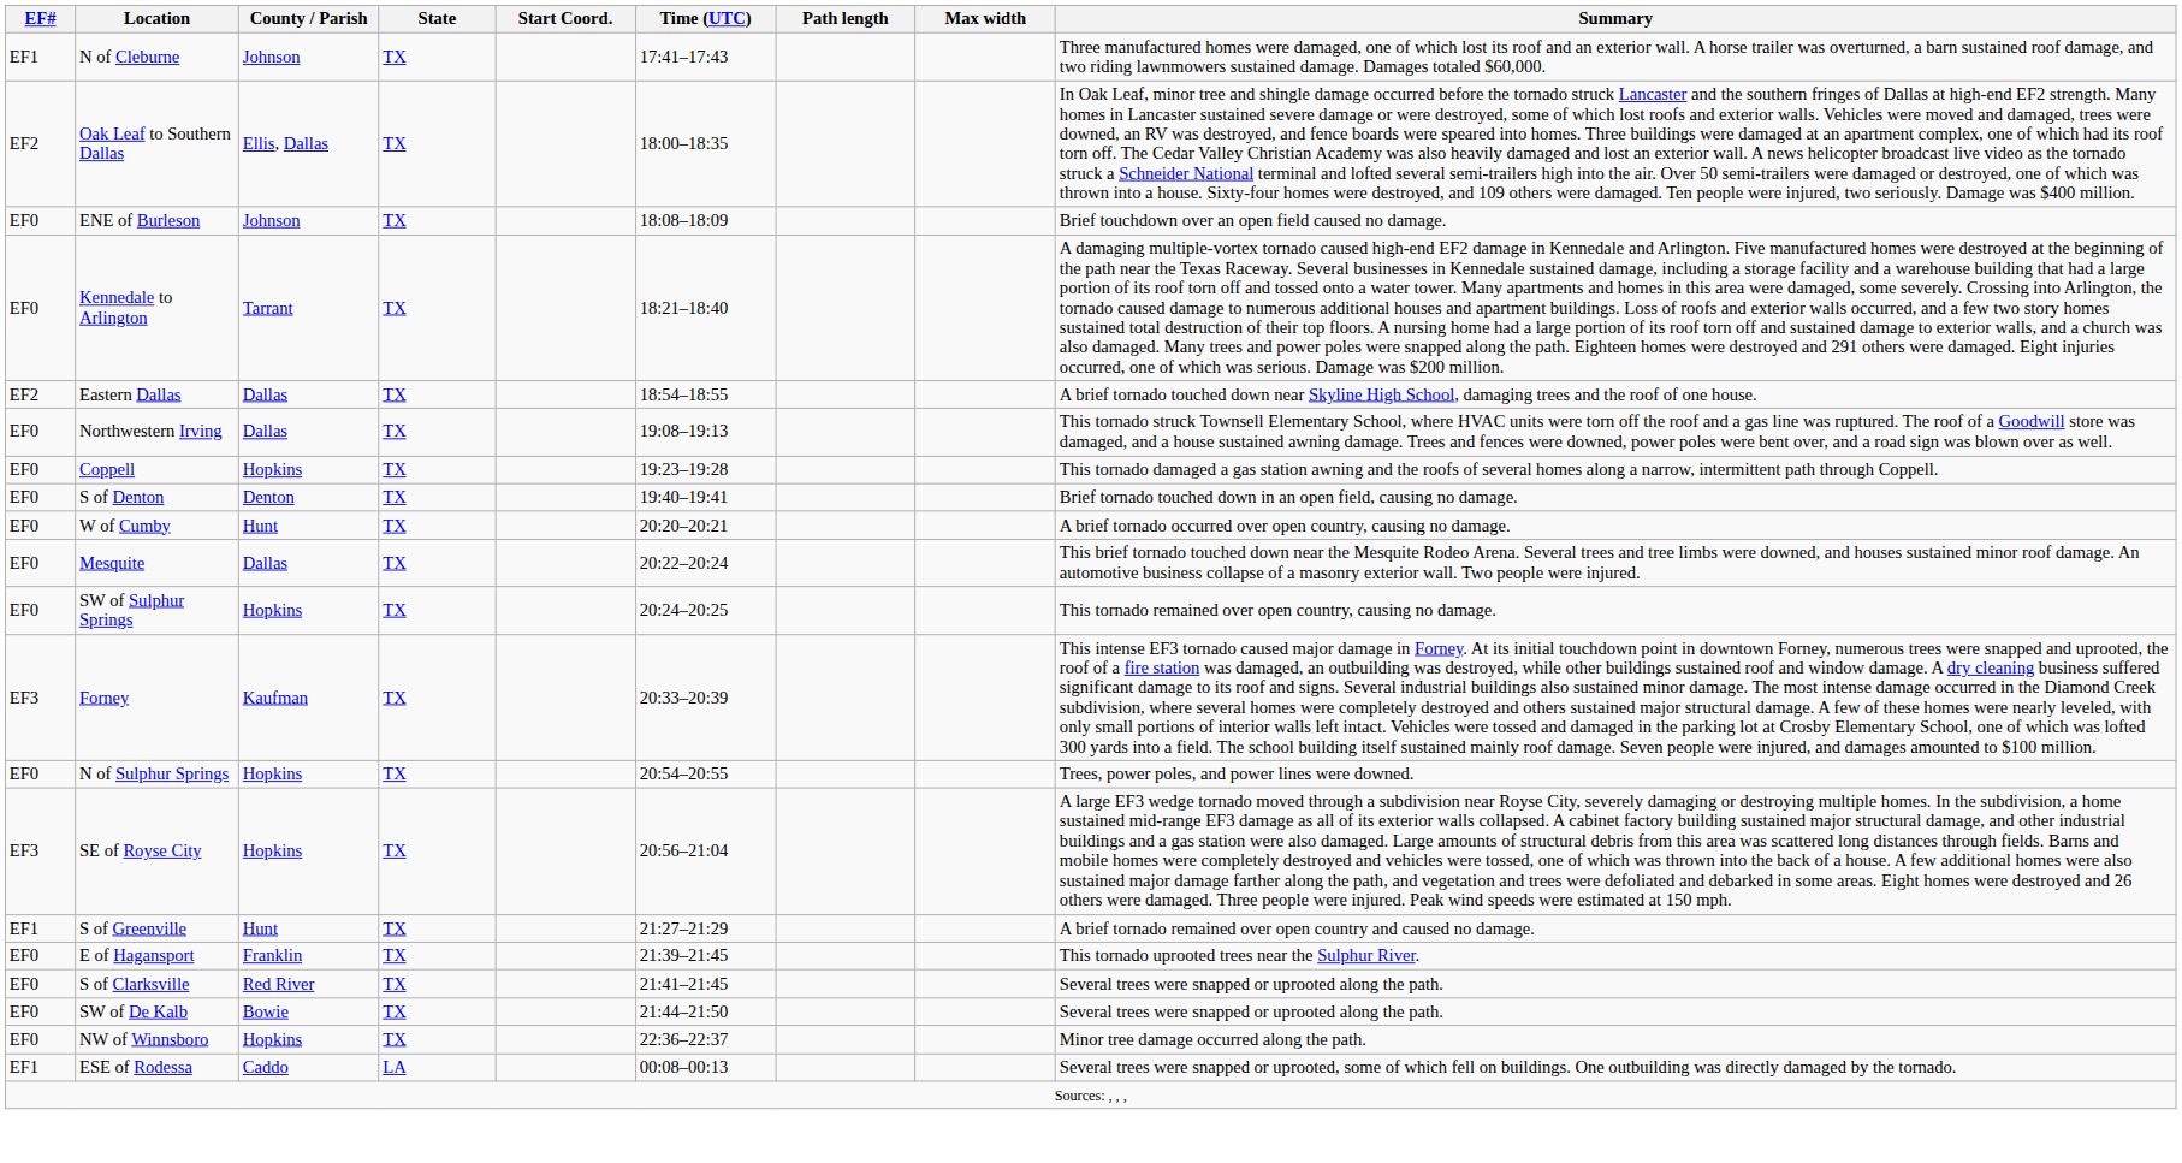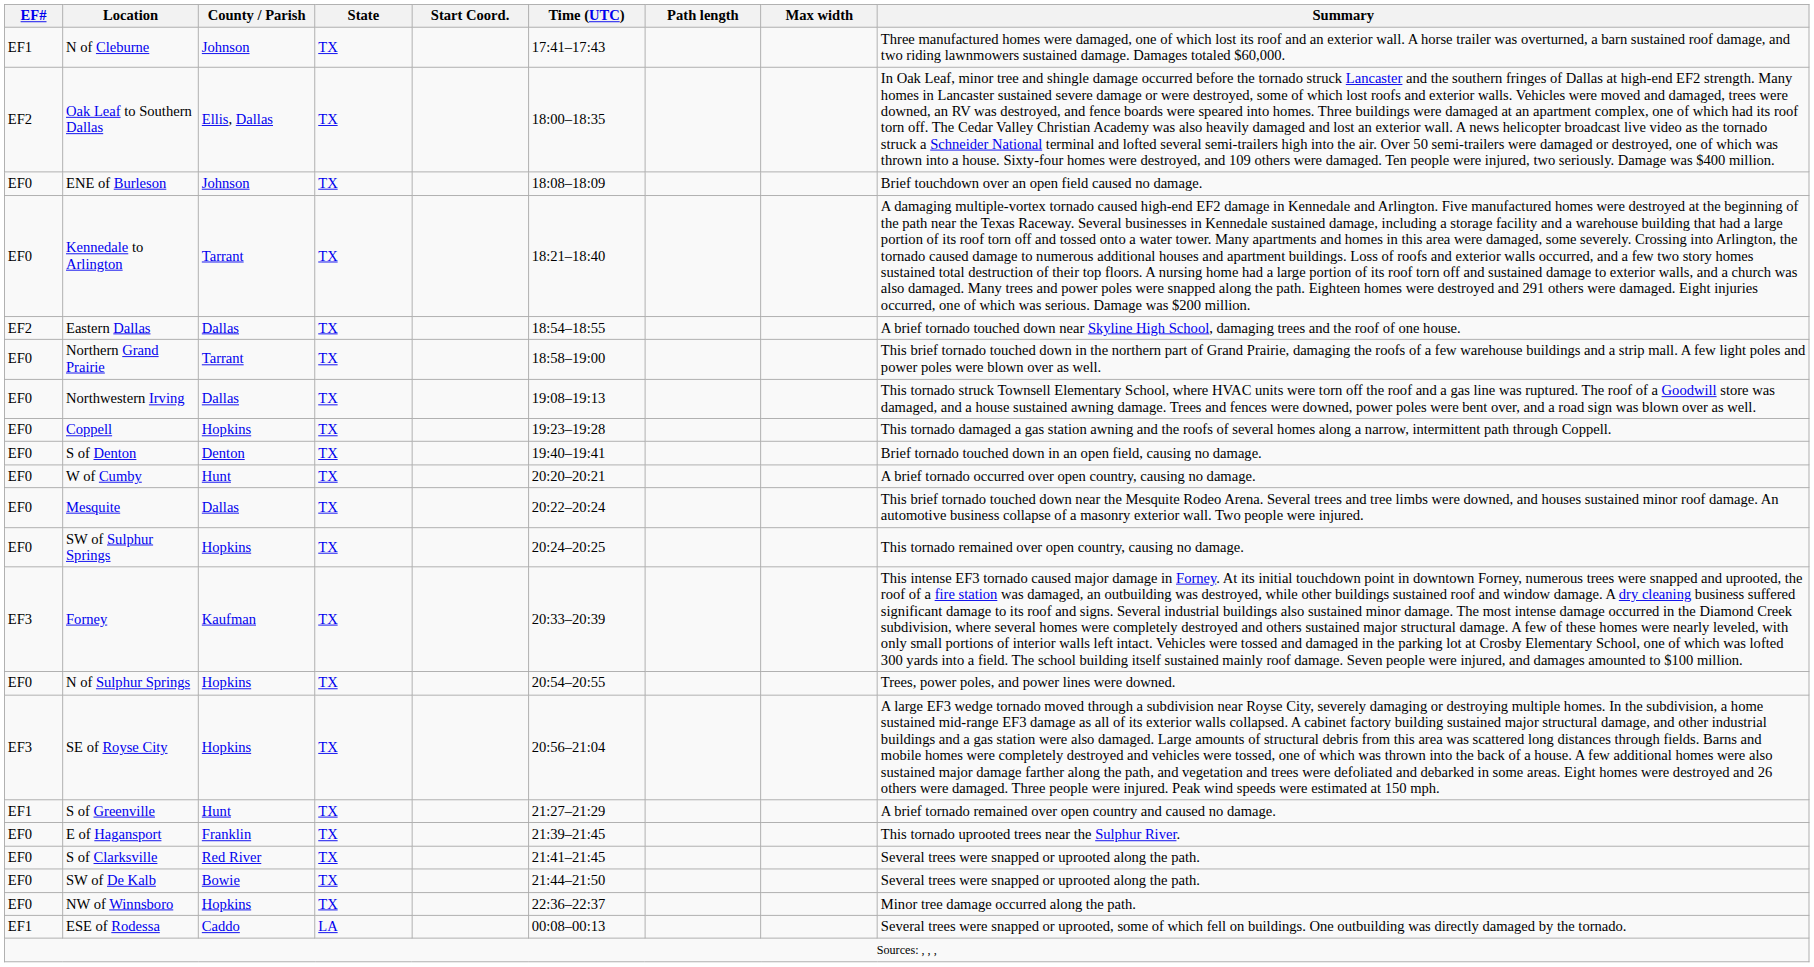+ row: EF0 | Northern Grand Prairie | Tarrant | TX | 18:58–19:00 | This brief tornado touched down in the northern part of Grand Prairie, damaging the roofs of a few warehouse buildings and a strip mall. A few light poles and power poles were blown over as well.
